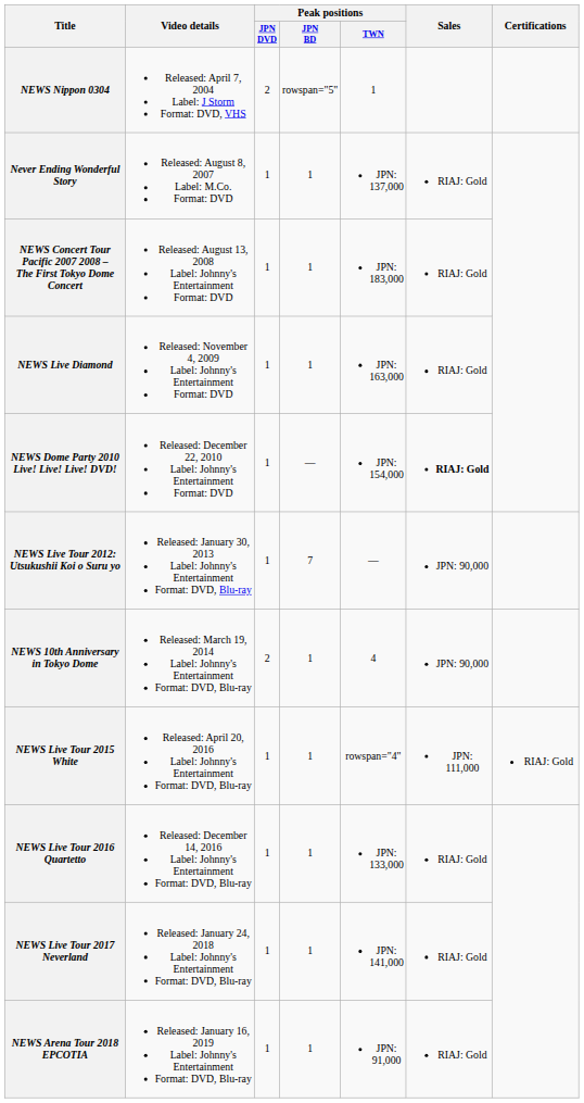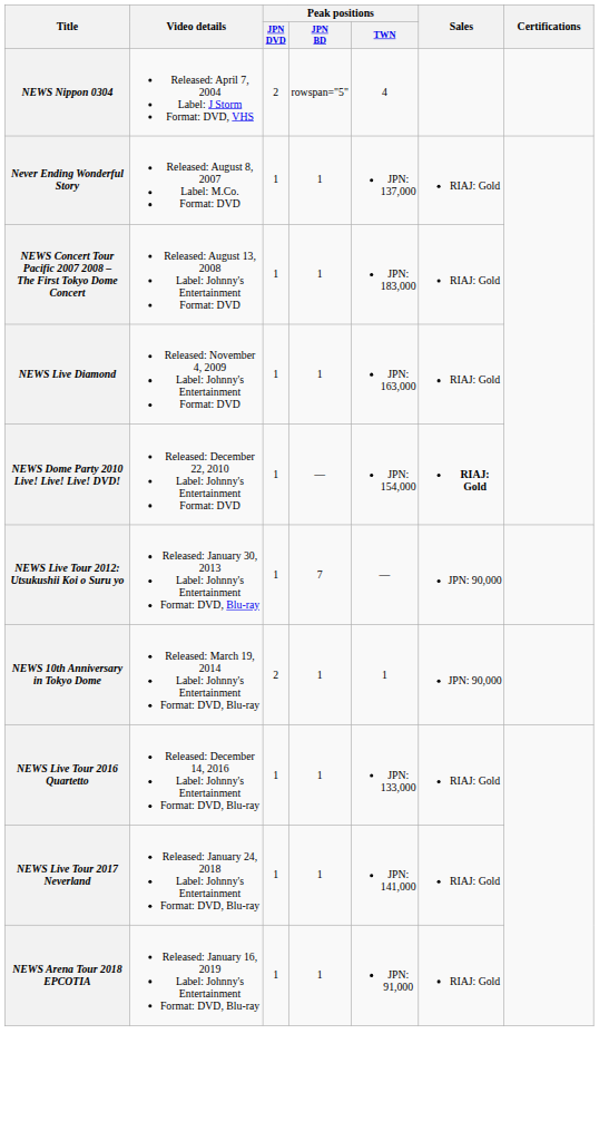NEWS Nippon 0304 | Peak positions / TWN: 1 -> 4
NEWS 10th Anniversary in Tokyo Dome | Peak positions / TWN: 4 -> 1
- row: NEWS Live Tour 2015 White | Released: April 20, 2016 Label: Johnny's Entertainment Format: DVD, Blu-ray | 1 | 1 | rowspan="4" | JPN: 111,000 | RIAJ: Gold
